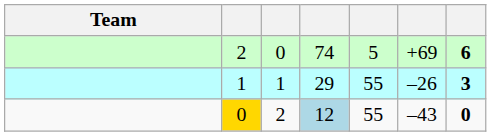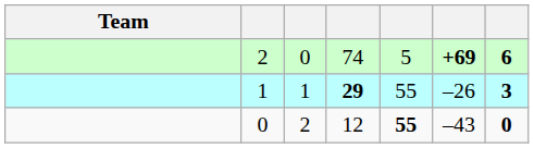row 2 | column 6: normal -> bold
row 3 | column 4: normal -> bold
row 4 | column 2: gold background -> no background
row 4 | column 4: lightblue background -> no background
row 4 | column 5: normal -> bold
